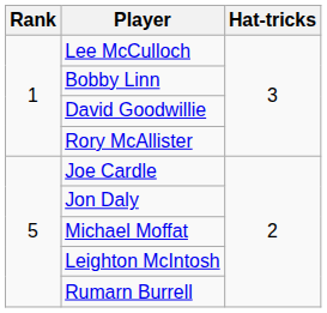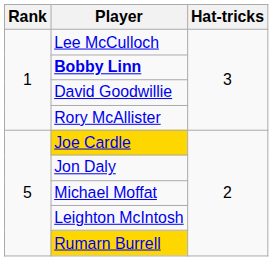Bobby Linn | Player: normal -> bold
Joe Cardle | Player: no background -> gold background
Rumarn Burrell | Player: no background -> gold background
